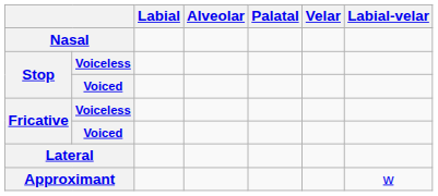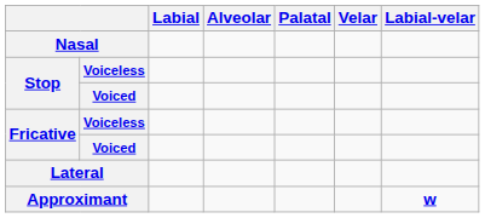Approximant | Labial-velar: normal -> bold
